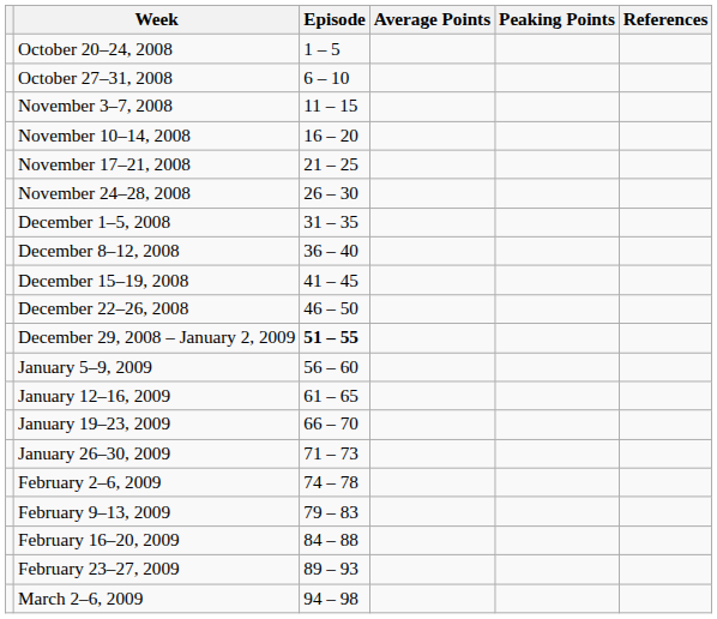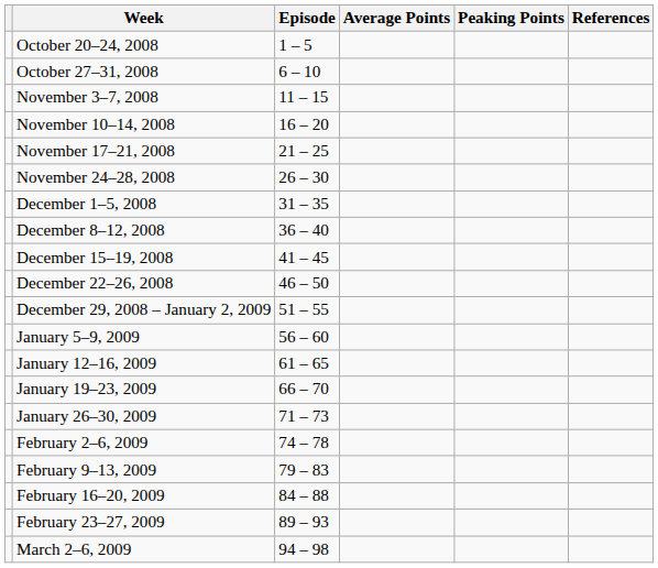December 29, 2008 – January 2, 2009 | Episode: bold -> normal
